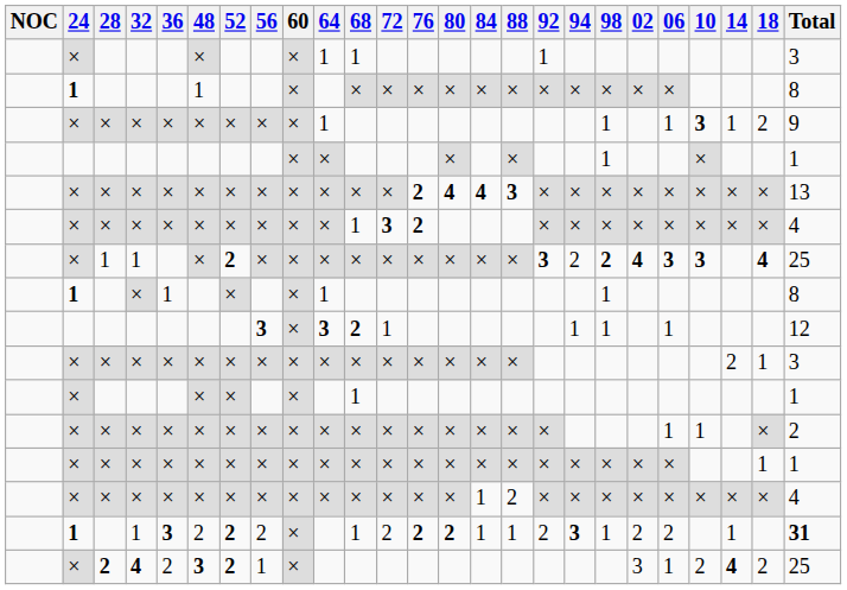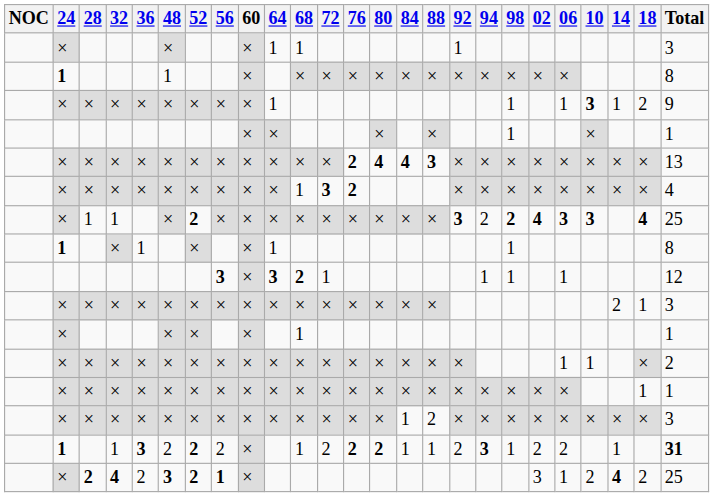row 15 | Total: 4 -> 3
row 17 | 56: normal -> bold
